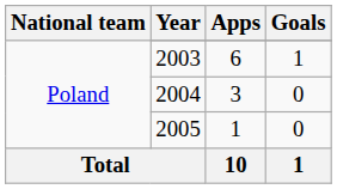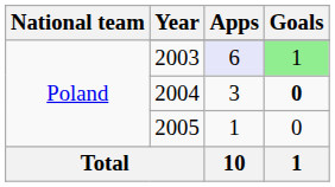2003 | Apps: no background -> lavender background
2003 | Goals: no background -> lightgreen background
2004 | Goals: normal -> bold
